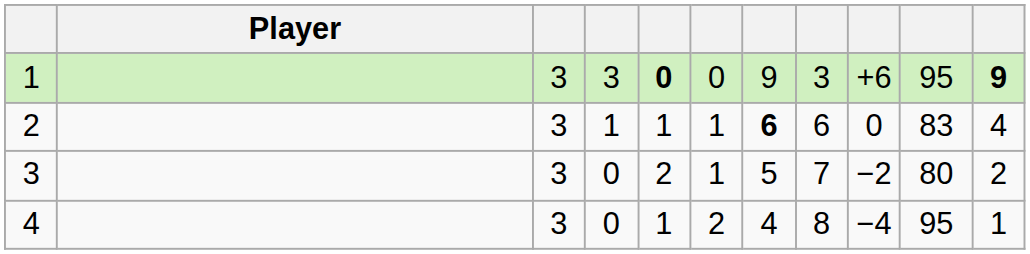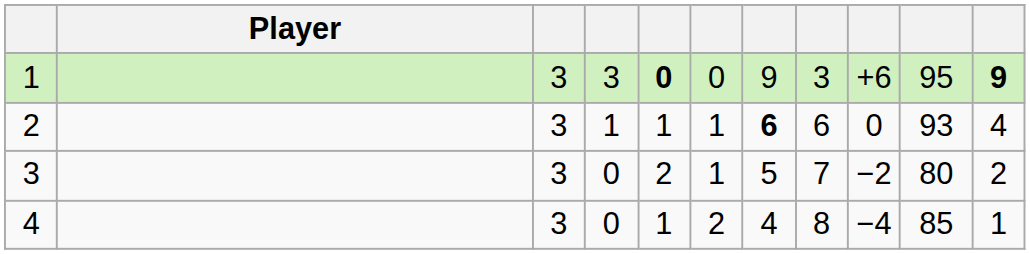row 3 | column 10: 83 -> 93
row 5 | column 10: 95 -> 85
